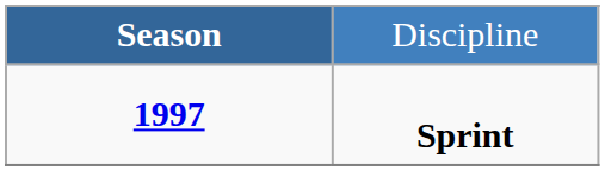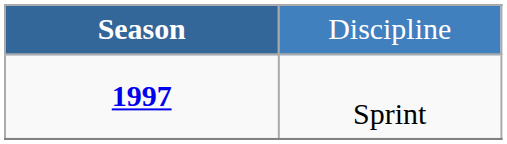1997 | column 2: bold -> normal
